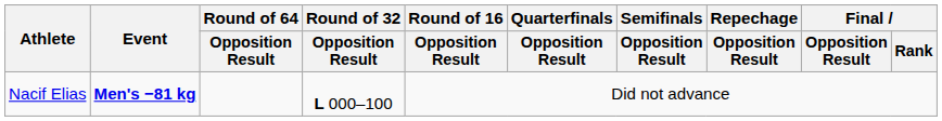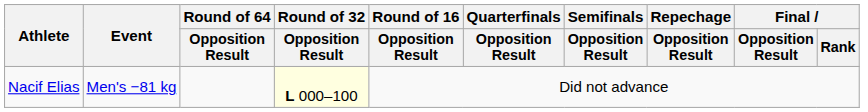Nacif Elias | Event: bold -> normal
Nacif Elias | Round of 32 / Opposition Result: no background -> lightyellow background
